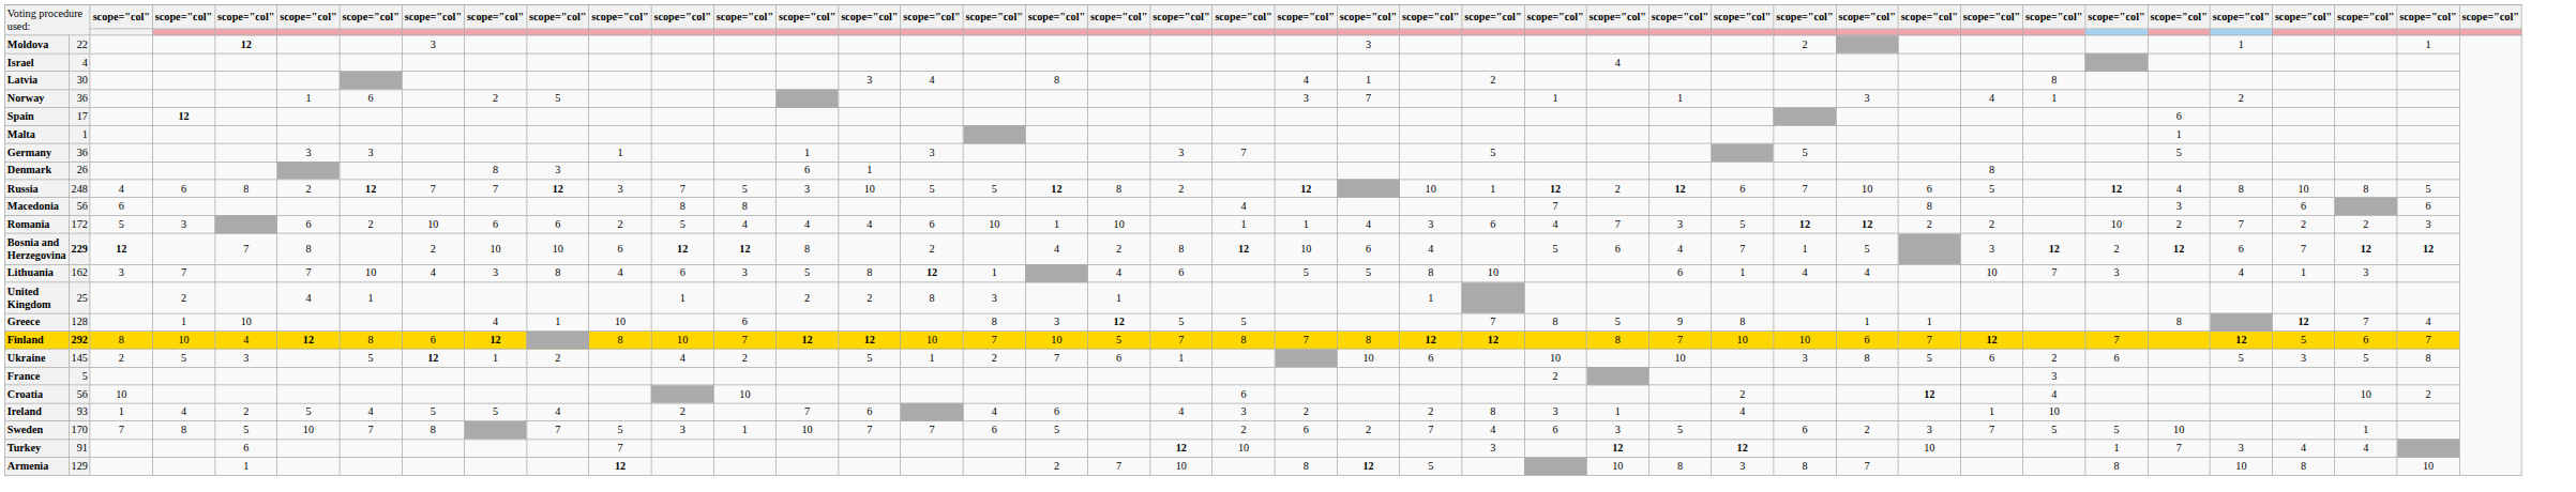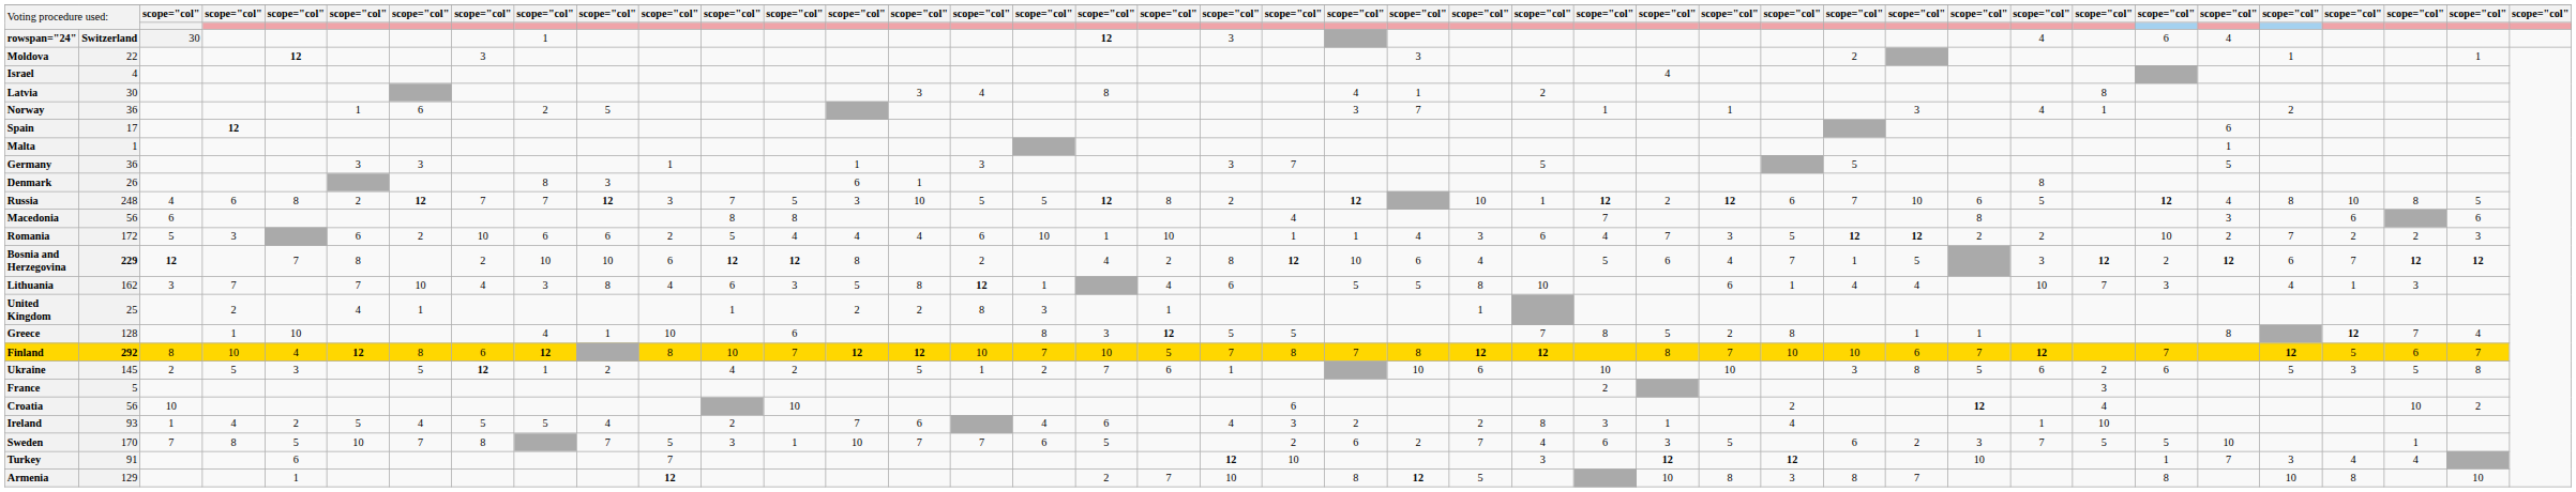+ row: rowspan="24" | Switzerland | 30 | 1 | 12 | 3 | 4 | 6 | 4
Greece | column 28: 9 -> 2
